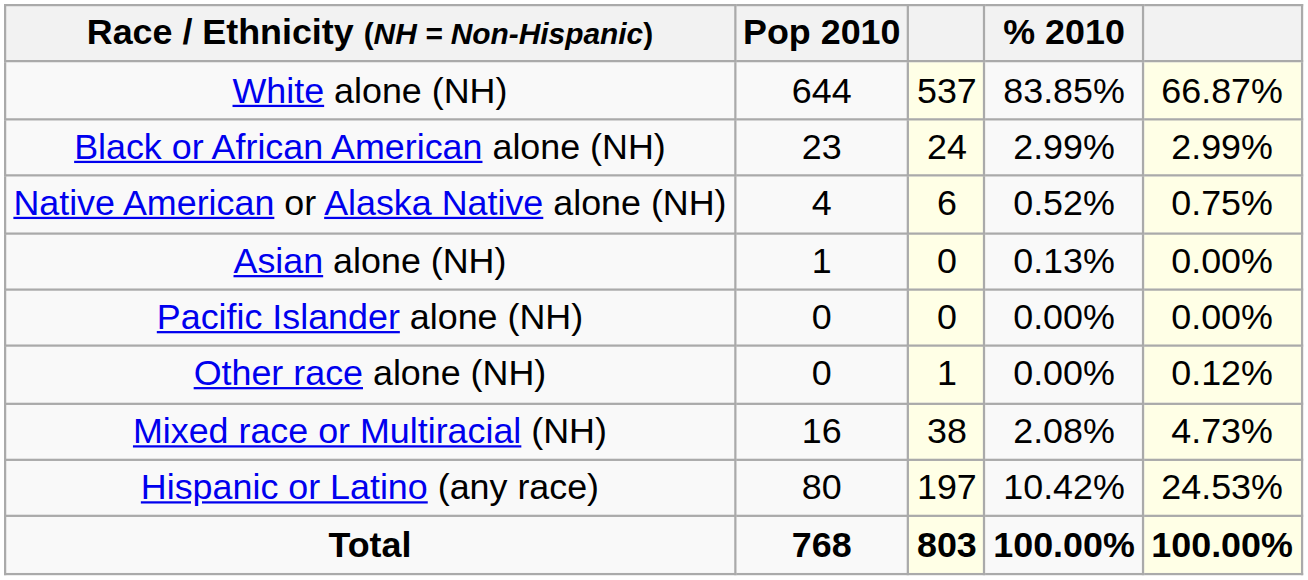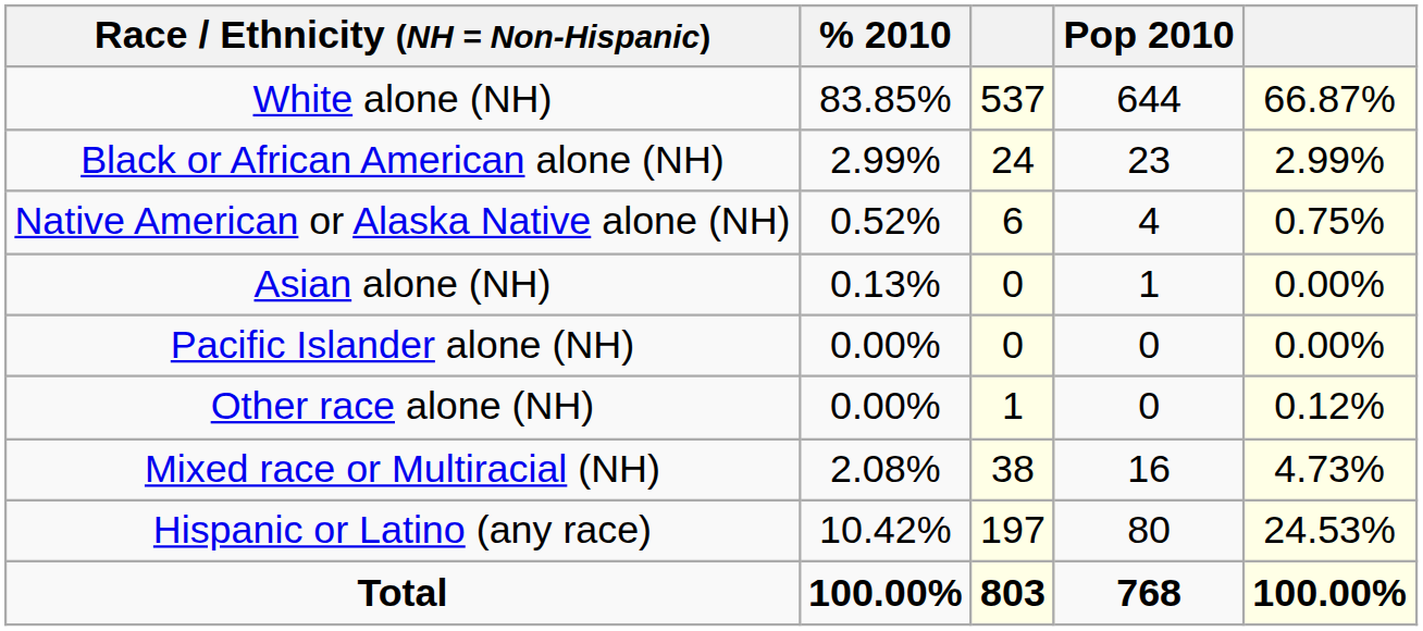columns swapped: Pop 2010 <-> % 2010
